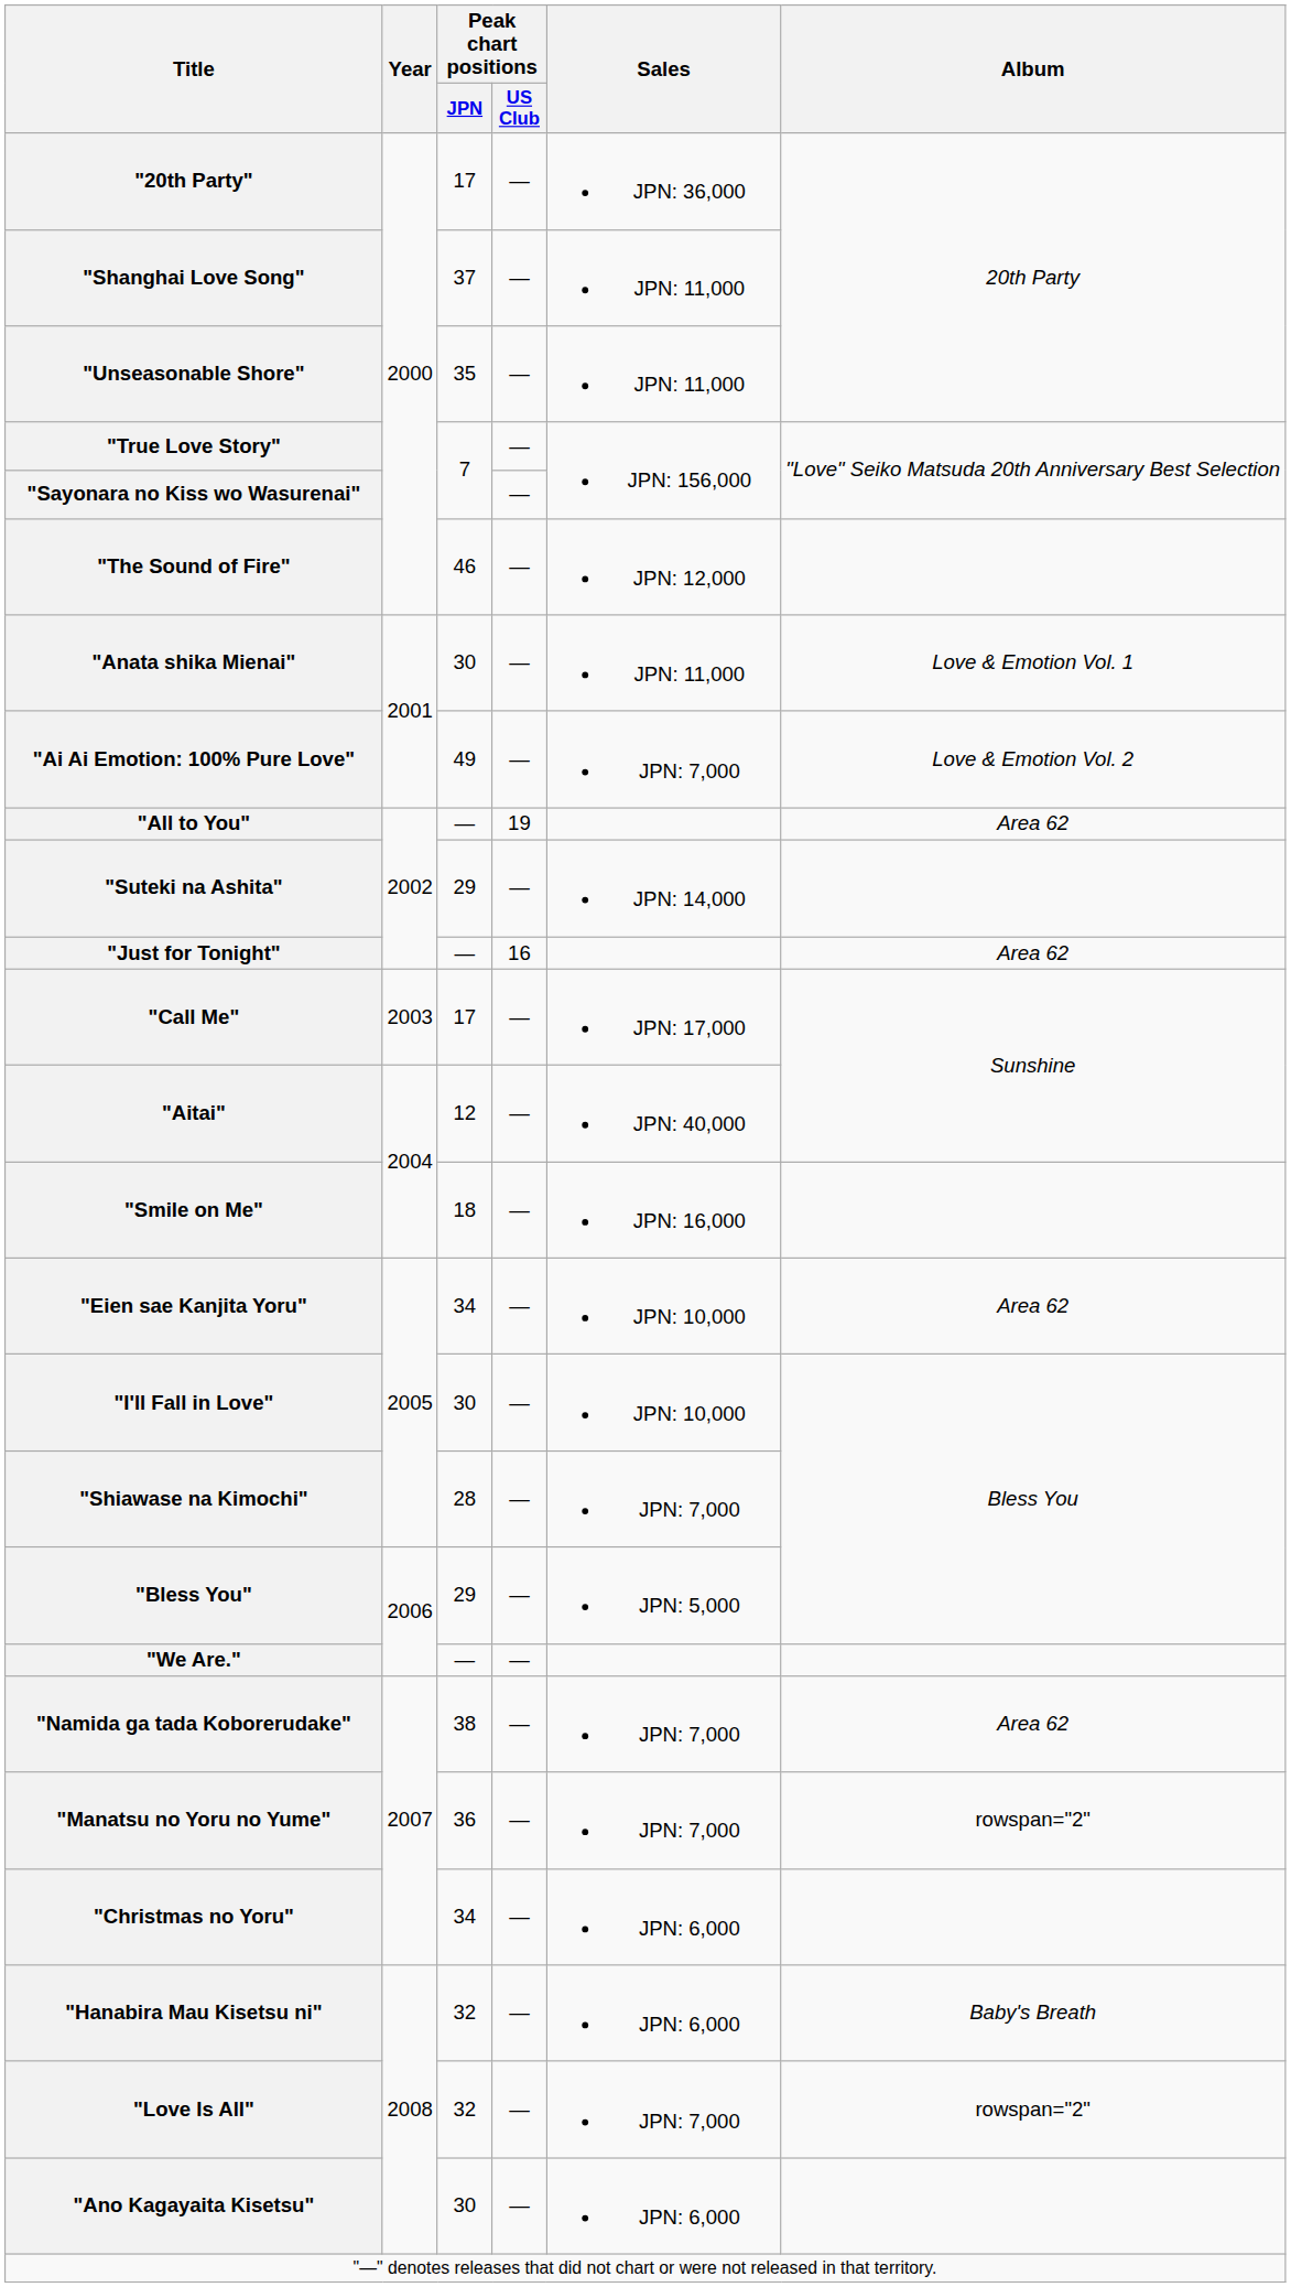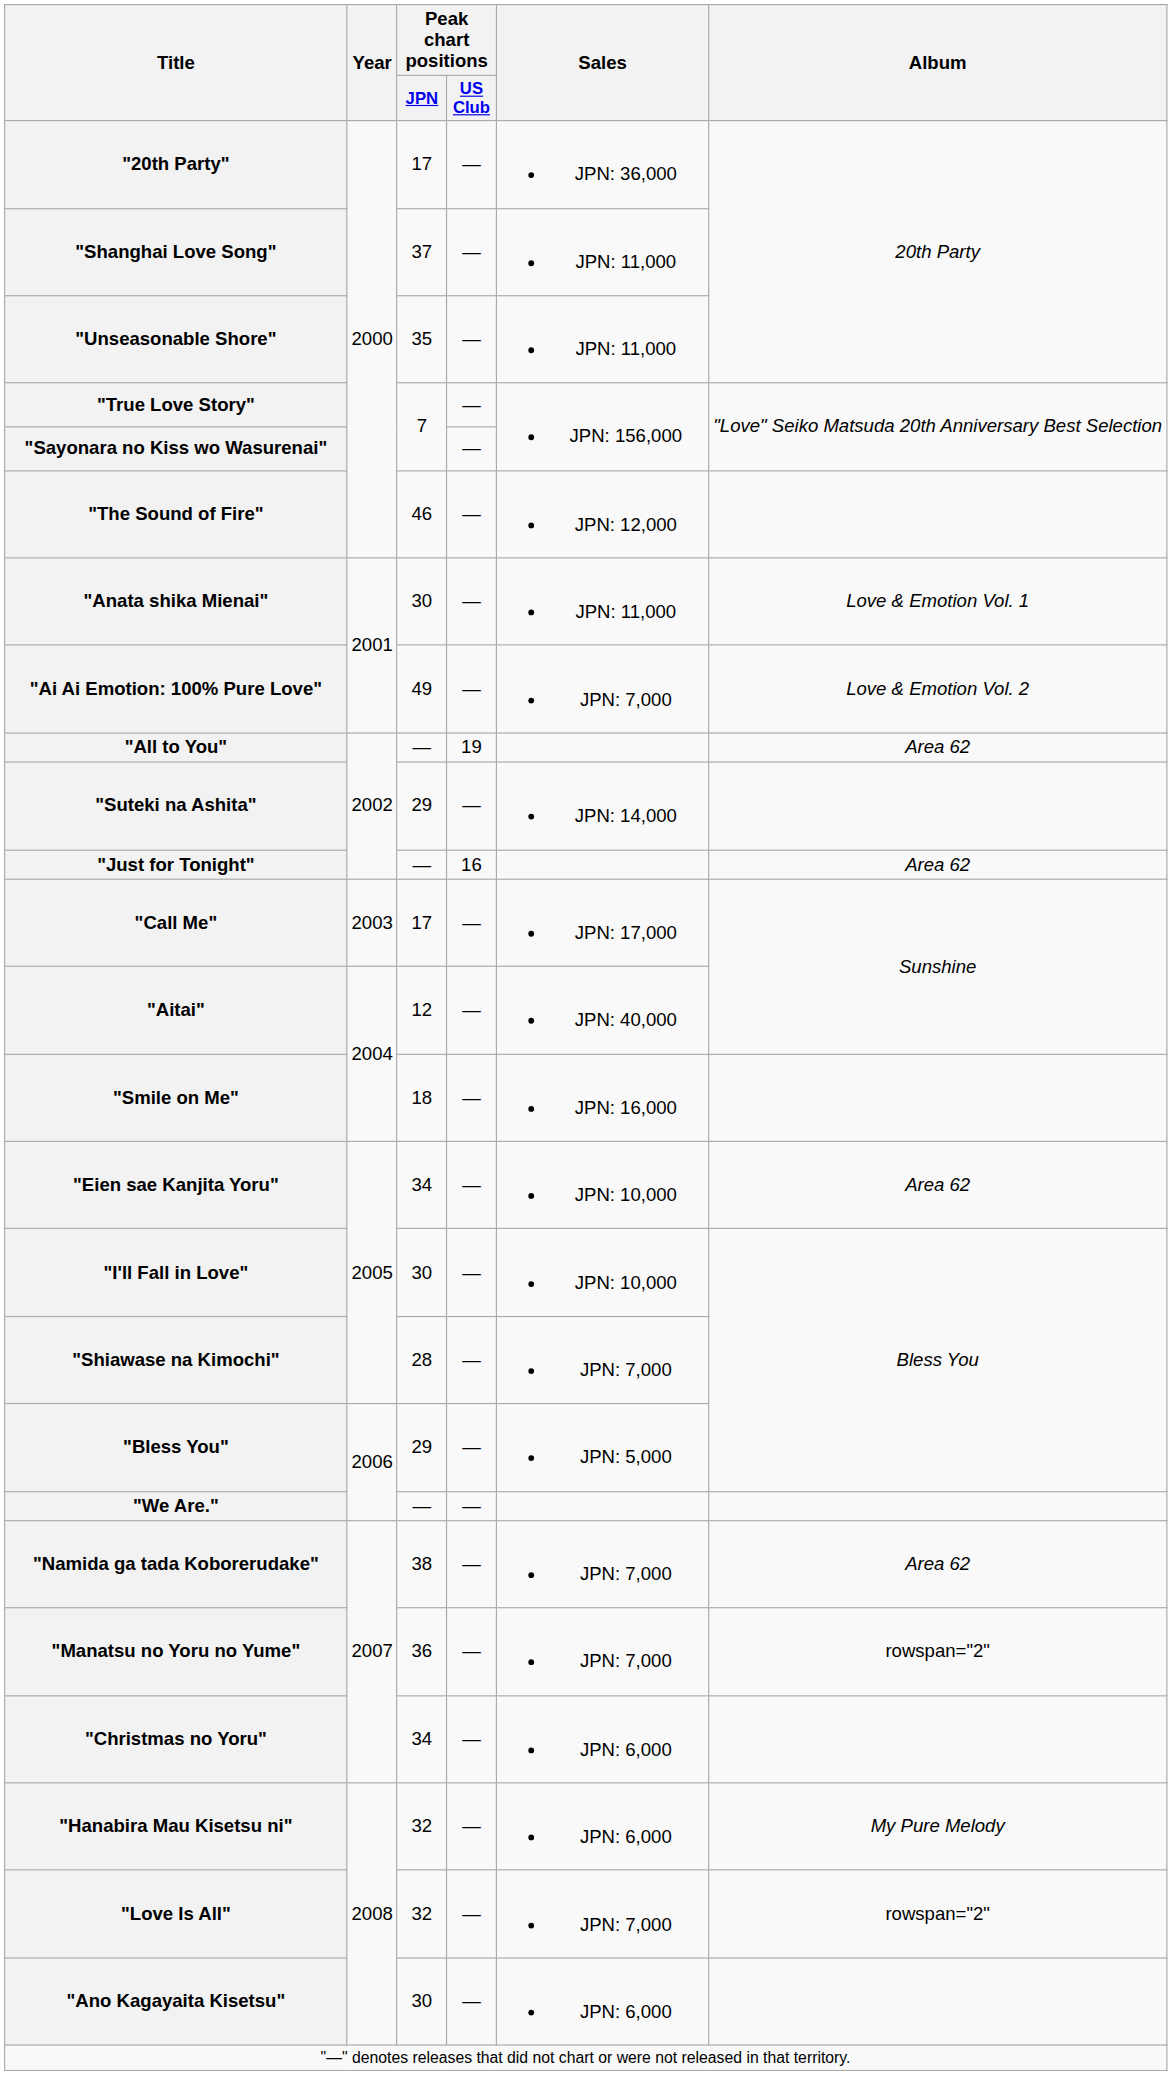"Hanabira Mau Kisetsu ni" | Album: Baby's Breath -> My Pure Melody
